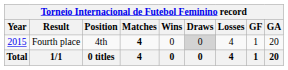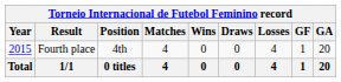Fourth place | Matches: bold -> normal
Fourth place | Draws: lightgrey background -> no background
